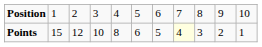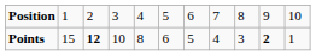Points | column 3: normal -> bold
Points | column 8: lightyellow background -> no background
Points | column 10: normal -> bold
